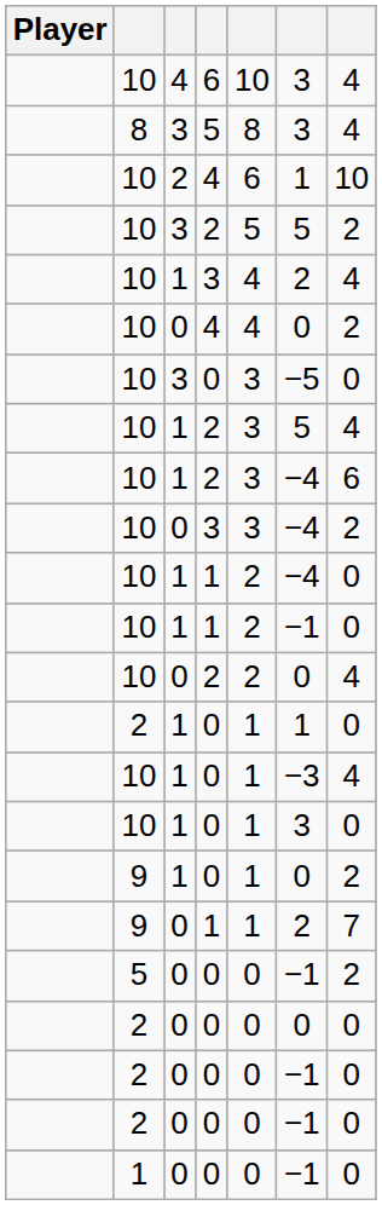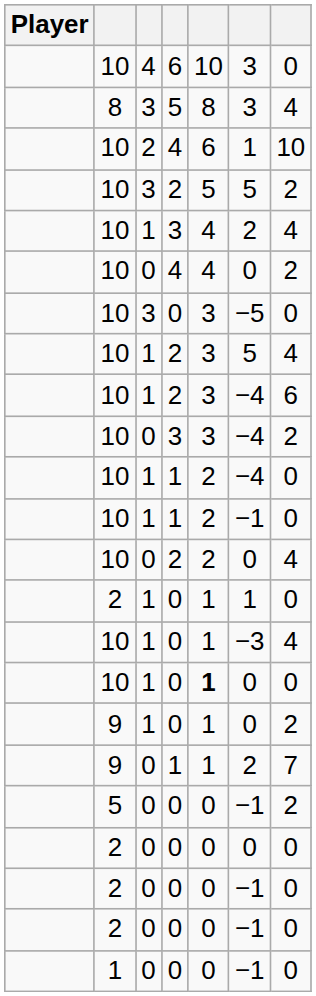row 2 | column 7: 4 -> 0
row 17 | column 5: normal -> bold
row 17 | column 6: 3 -> 0
